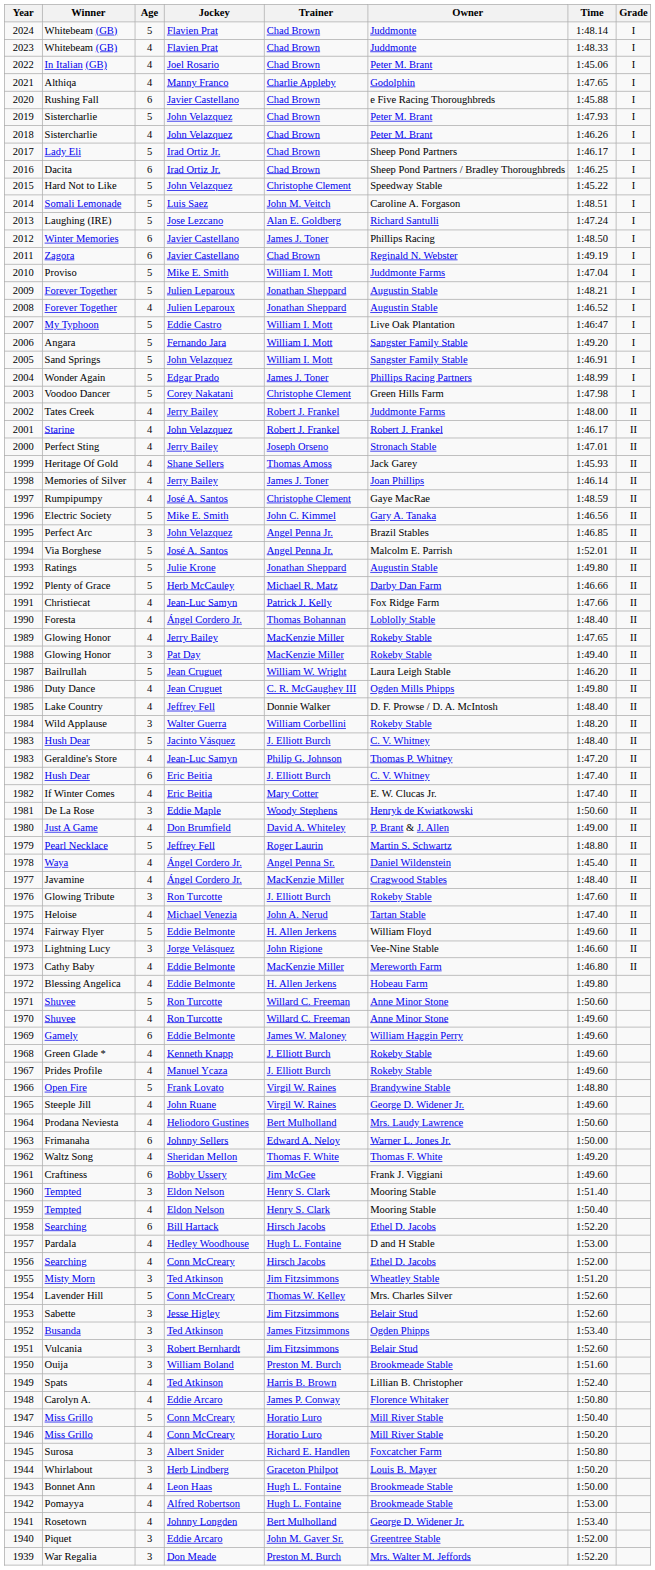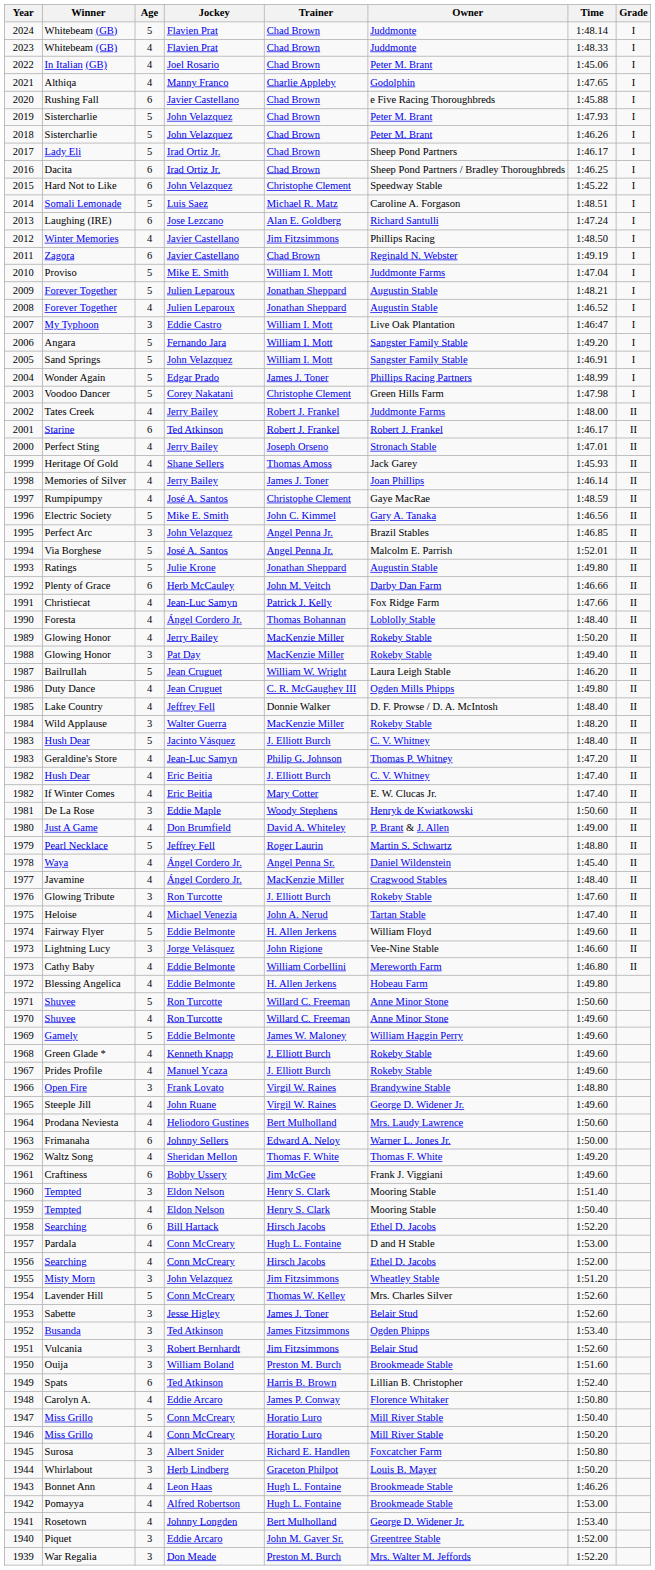2018 | Age: 4 -> 5
2015 | Age: 5 -> 6
2014 | Trainer: John M. Veitch -> Michael R. Matz
2013 | Age: 5 -> 6
2012 | Age: 6 -> 4
2012 | Trainer: James J. Toner -> Jim Fitzsimmons
2007 | Age: 5 -> 3
2001 | Age: 4 -> 6
2001 | Jockey: John Velazquez -> Ted Atkinson
1992 | Age: 5 -> 6
1992 | Trainer: Michael R. Matz -> John M. Veitch
1989 | Time: 1:47.65 -> 1:50.20
1984 | Trainer: William Corbellini -> MacKenzie Miller
1982 / Hush Dear | Age: 6 -> 4
1973 / Cathy Baby | Trainer: MacKenzie Miller -> William Corbellini
1969 | Age: 6 -> 5
1966 | Age: 5 -> 3
1957 | Jockey: Hedley Woodhouse -> Conn McCreary
1955 | Jockey: Ted Atkinson -> John Velazquez
1953 | Trainer: Jim Fitzsimmons -> James J. Toner
1949 | Age: 4 -> 6
1943 | Time: 1:50.00 -> 1:46.26
